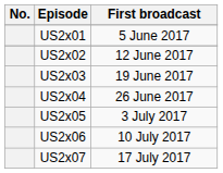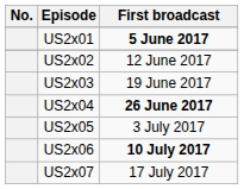US2x01 | First broadcast: normal -> bold
US2x04 | First broadcast: normal -> bold
US2x06 | First broadcast: normal -> bold
